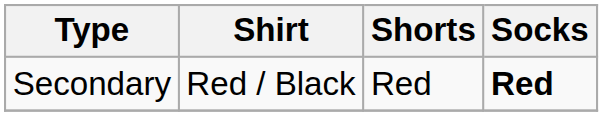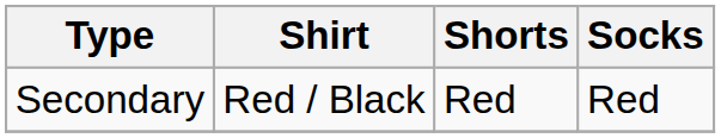Secondary | Socks: bold -> normal
